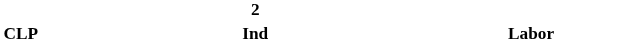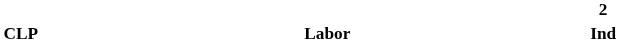columns swapped: 2 <-> 9
